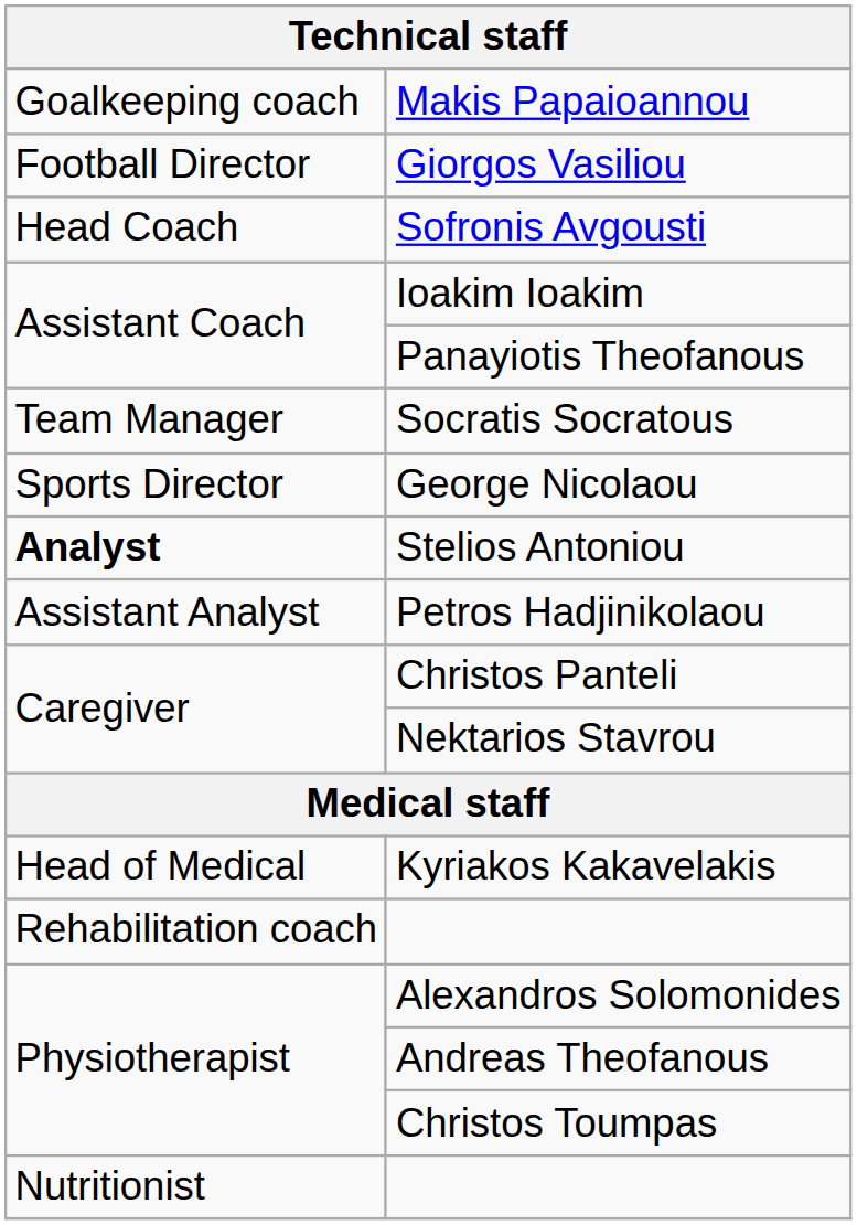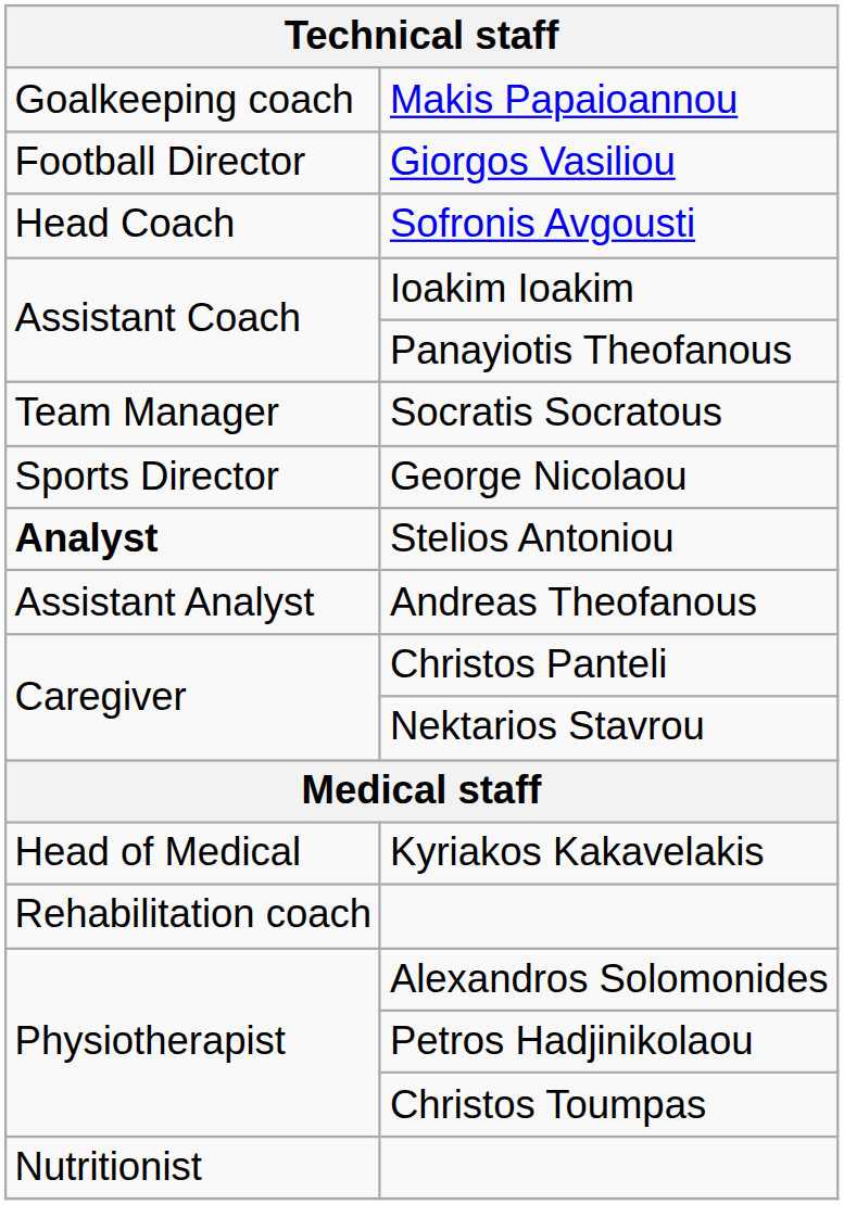row 10 | column 2: Petros Hadjinikolaou -> Andreas Theofanous
row 17 | column 2: Andreas Theofanous -> Petros Hadjinikolaou
